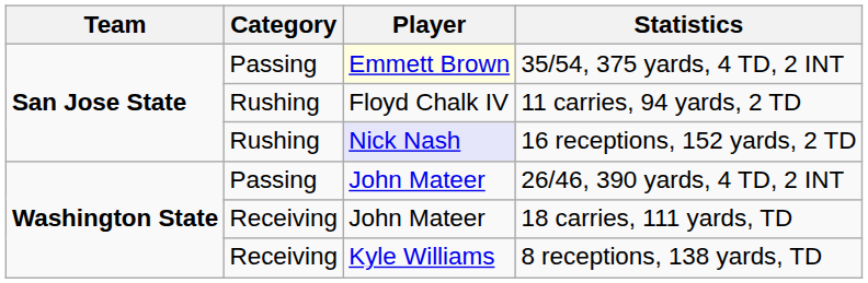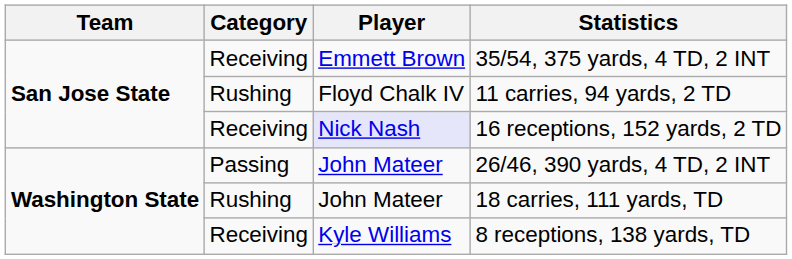35/54, 375 yards, 4 TD, 2 INT | Category: Passing -> Receiving
35/54, 375 yards, 4 TD, 2 INT | Player: lightyellow background -> no background
16 receptions, 152 yards, 2 TD | Category: Rushing -> Receiving
18 carries, 111 yards, TD | Category: Receiving -> Rushing
